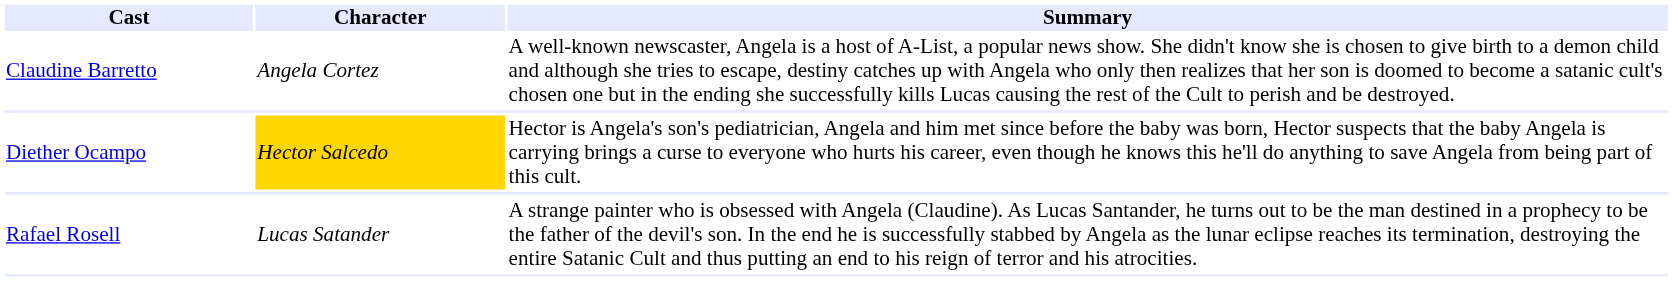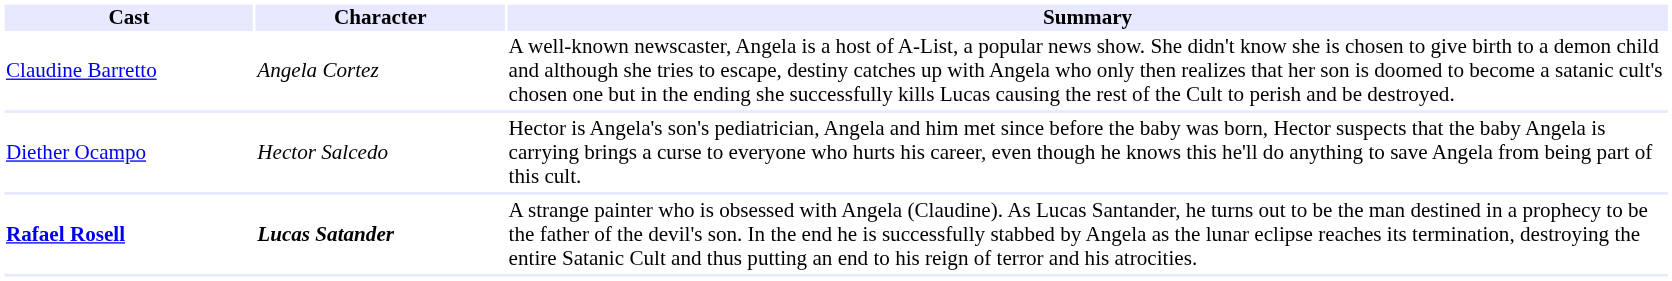Diether Ocampo | Character: gold background -> no background
Rafael Rosell | Cast: normal -> bold
Rafael Rosell | Character: normal -> bold
